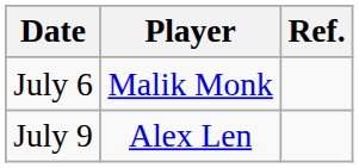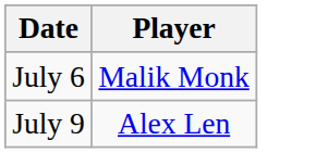- column: Ref.
